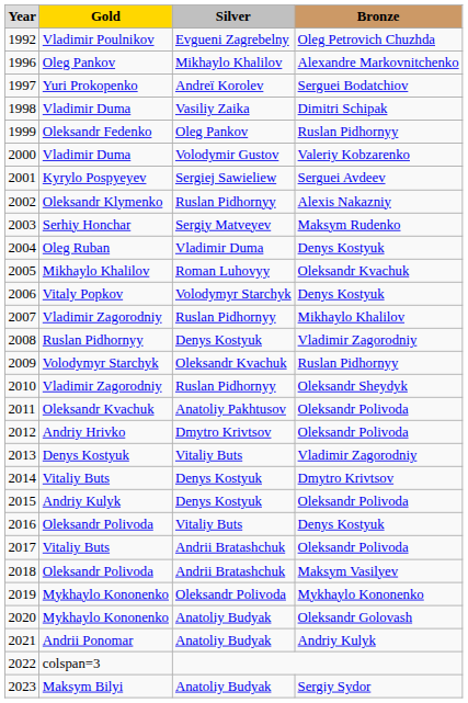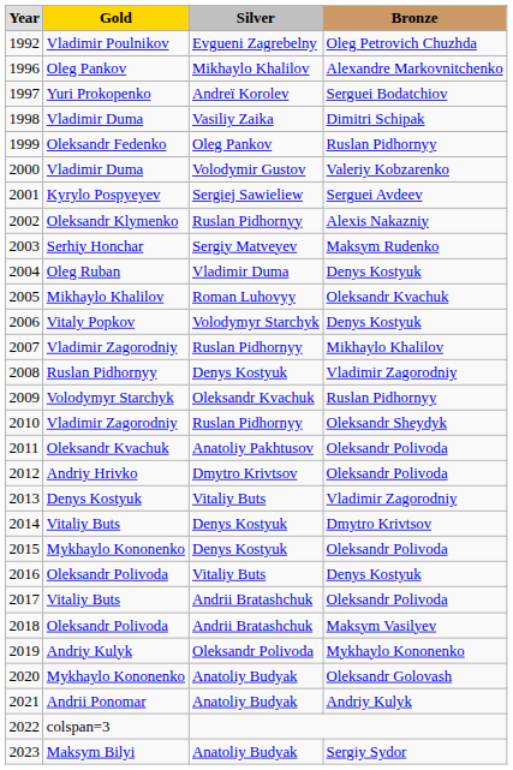2015 | Gold: Andriy Kulyk -> Mykhaylo Kononenko
2019 | Gold: Mykhaylo Kononenko -> Andriy Kulyk
